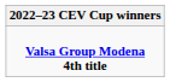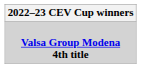row 2 | column 1: no background -> lightgrey background
